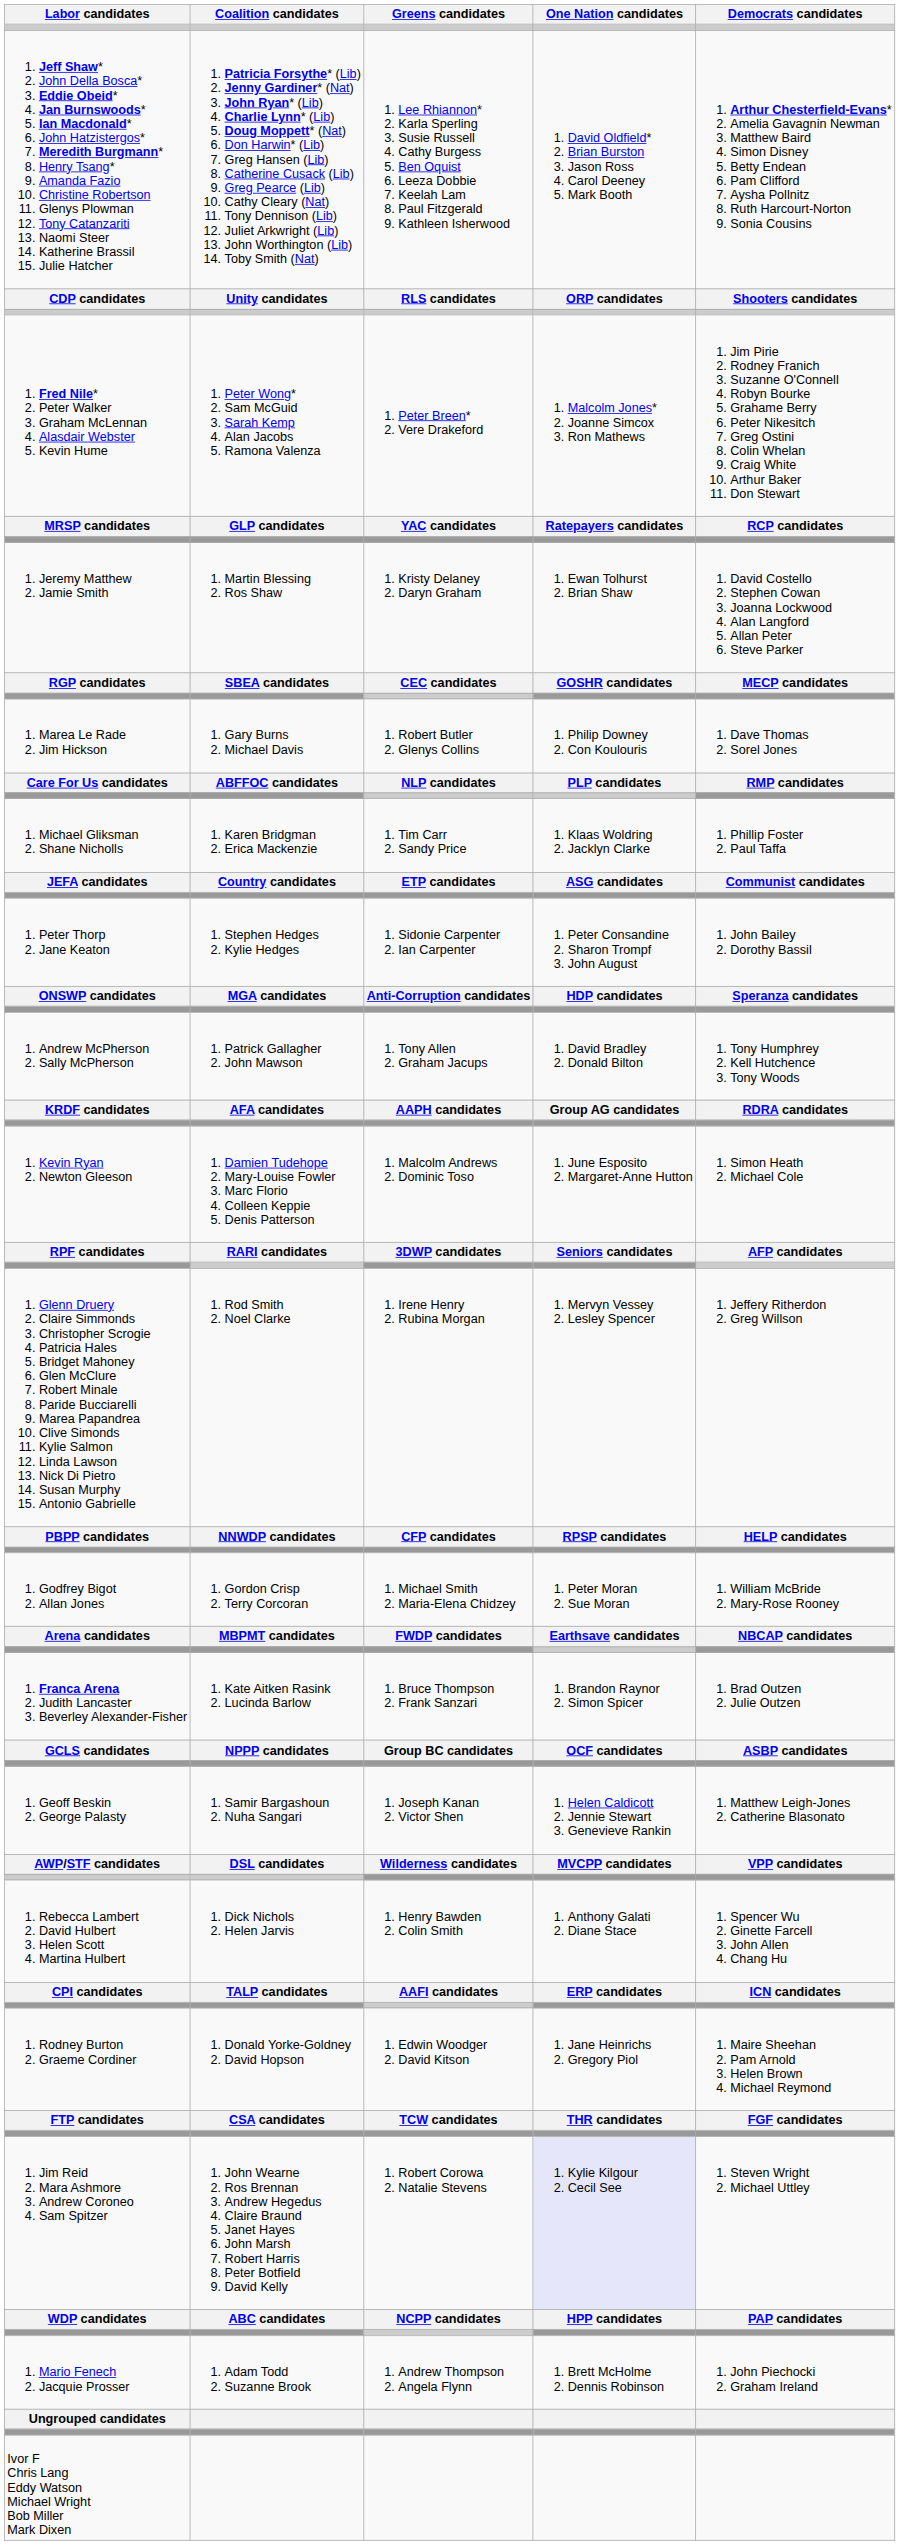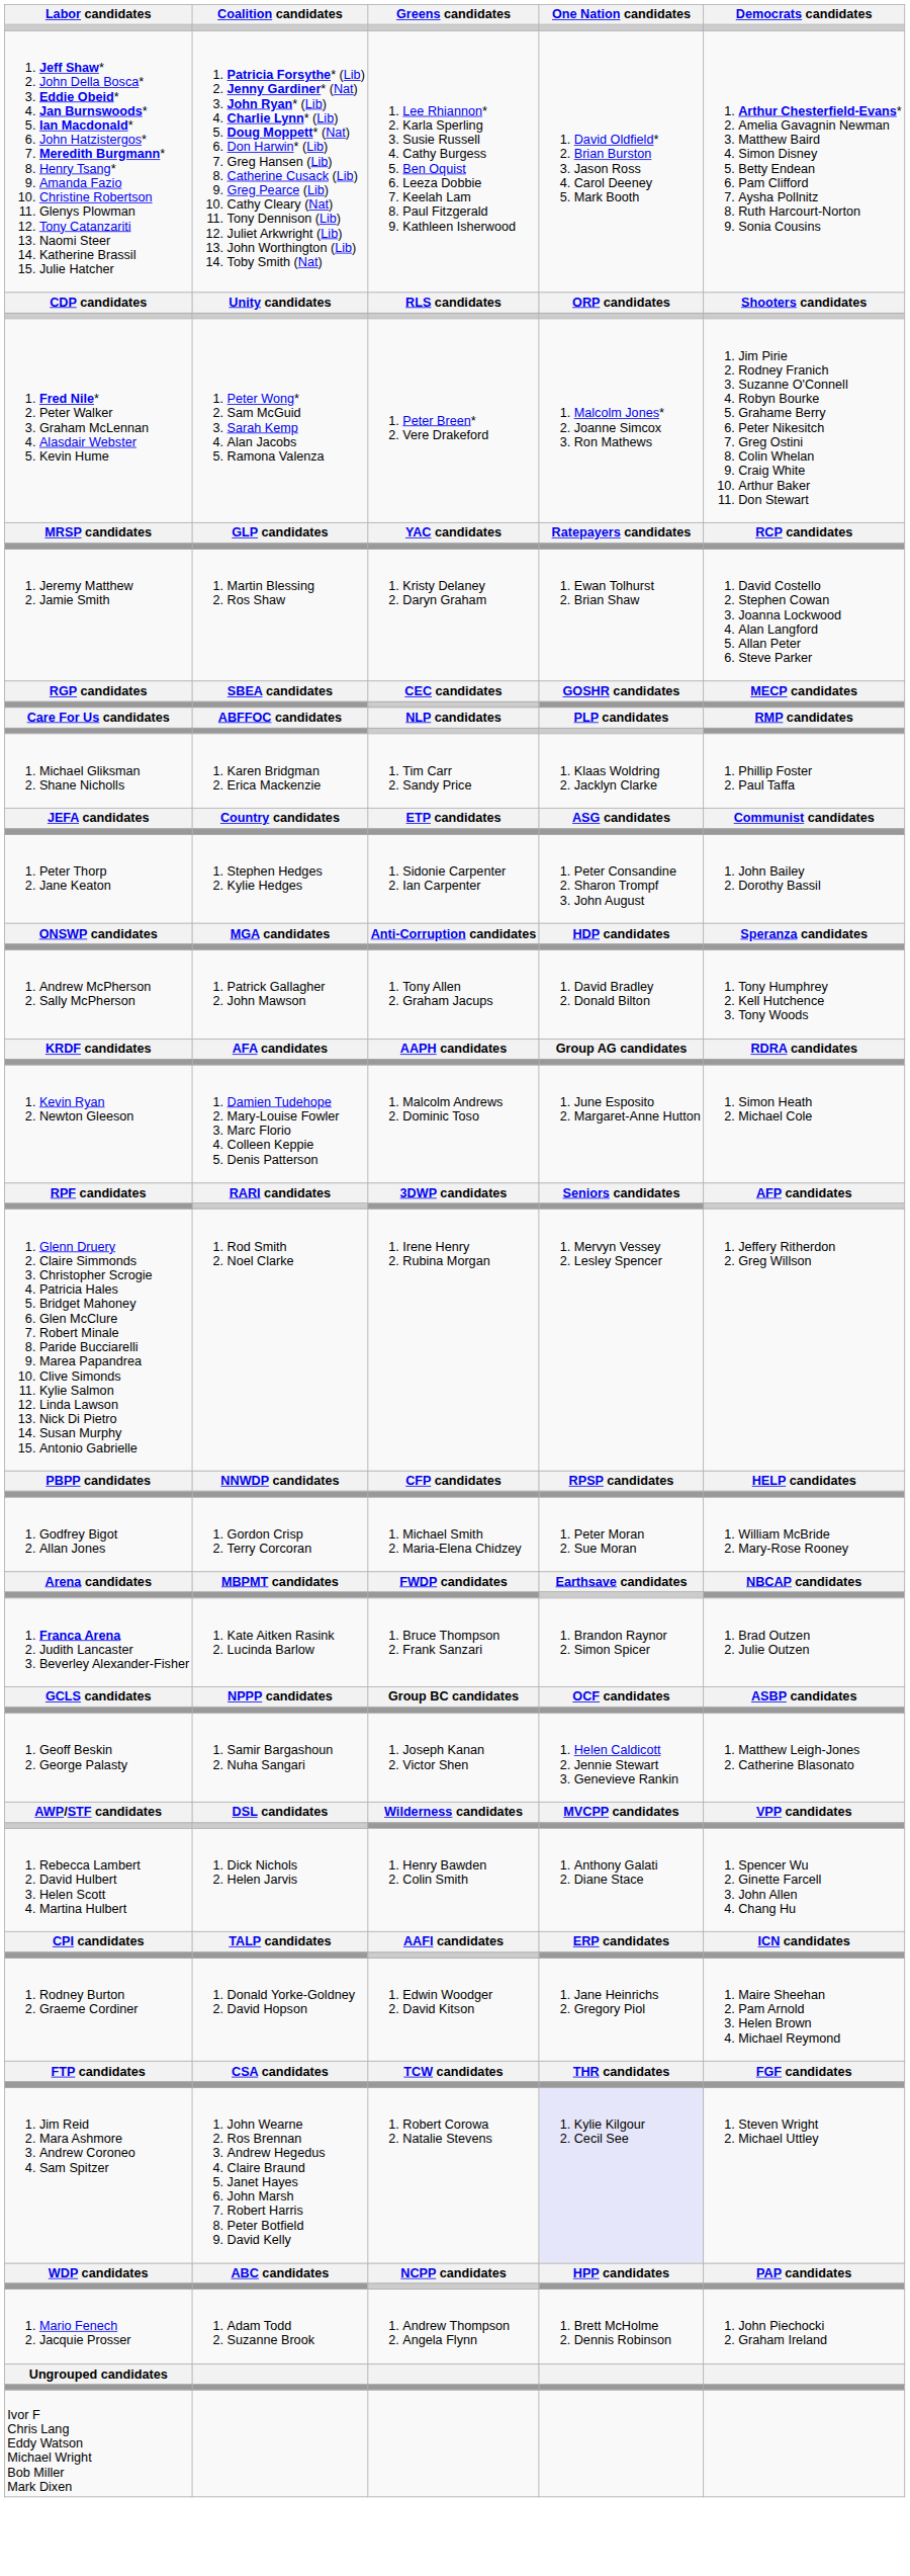- row: Marea Le Rade Jim Hickson | Gary Burns Michael Davis | Robert Butler Glenys Collins | Philip Downey Con Koulouris | Dave Thomas Sorel Jones
